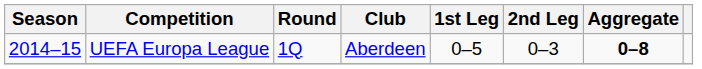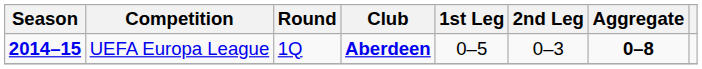UEFA Europa League | Season: normal -> bold
UEFA Europa League | Club: normal -> bold
